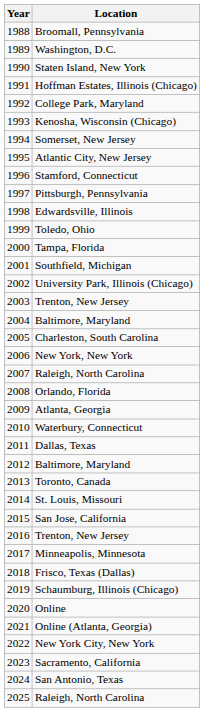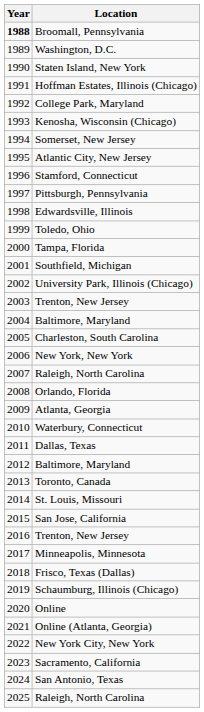row 2 | Year: normal -> bold
